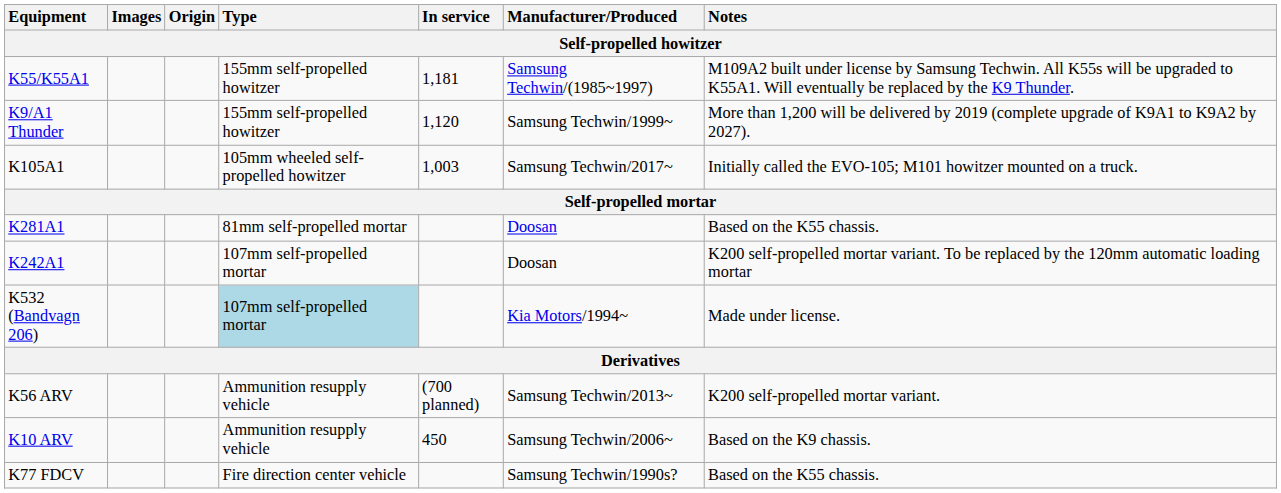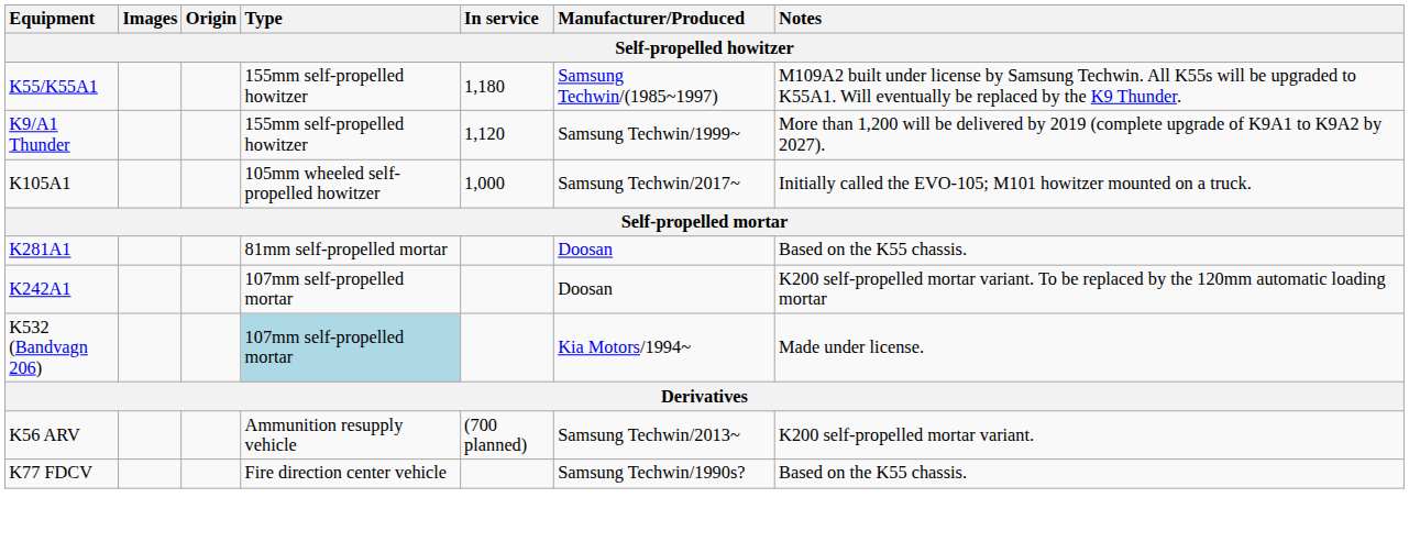K55/K55A1 | In service: 1,181 -> 1,180
K105A1 | In service: 1,003 -> 1,000
- row: K10 ARV | Ammunition resupply vehicle | 450 | Samsung Techwin/2006~ | Based on the K9 chassis.
